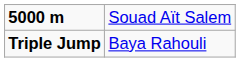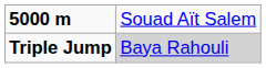Triple Jump | column 2: no background -> lightgrey background
